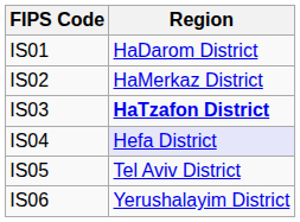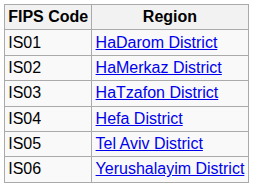IS03 | Region: bold -> normal
IS04 | Region: lavender background -> no background
